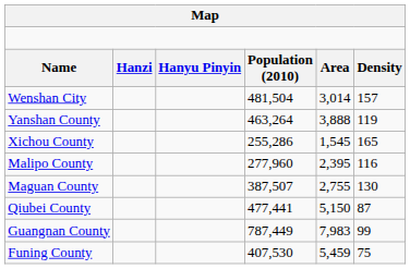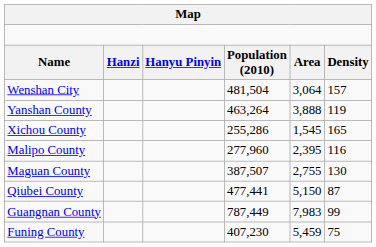Wenshan City | column 5: 3,014 -> 3,064
Funing County | column 4: 407,530 -> 407,230
